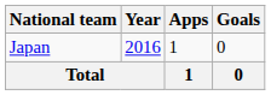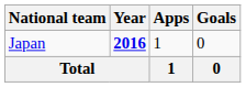Japan | Year: normal -> bold
